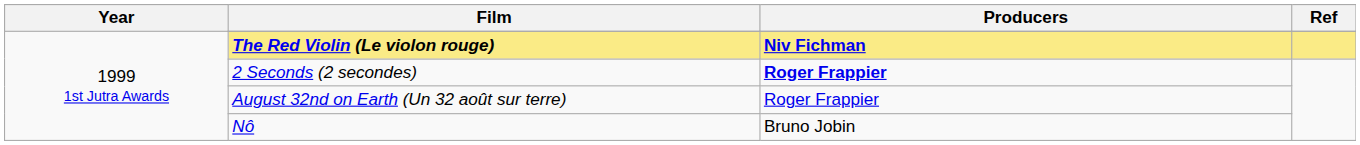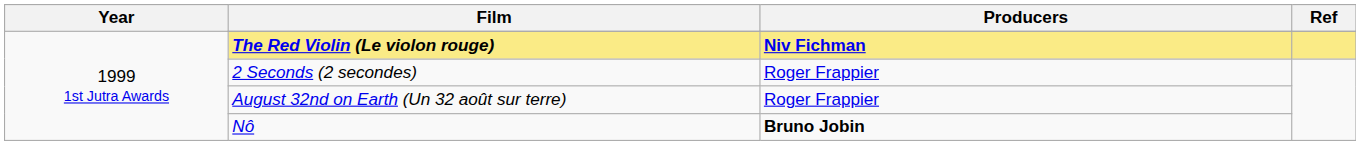2 Seconds (2 secondes) | Producers: bold -> normal
Nô | Producers: normal -> bold
